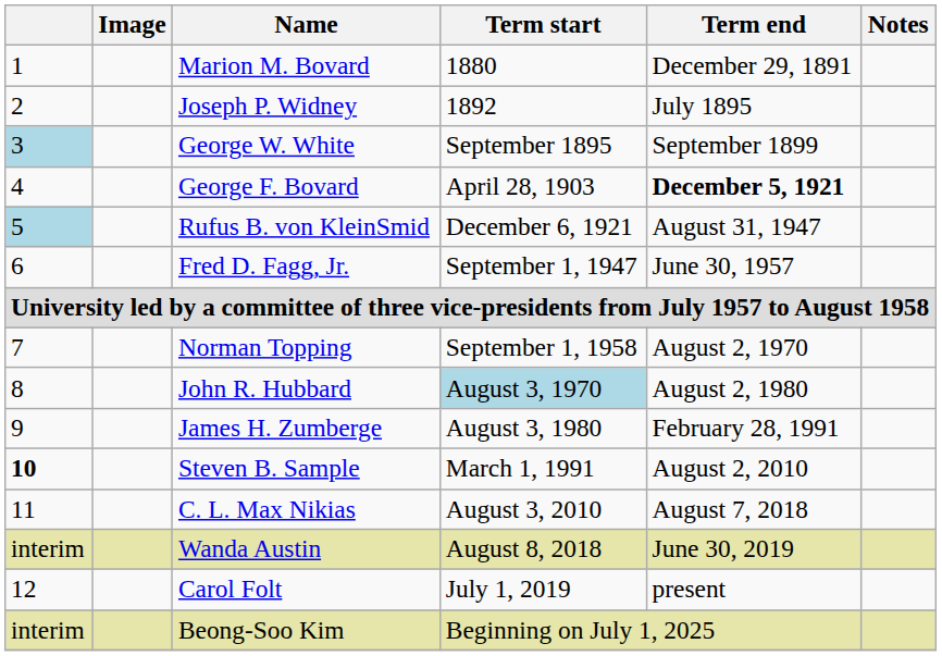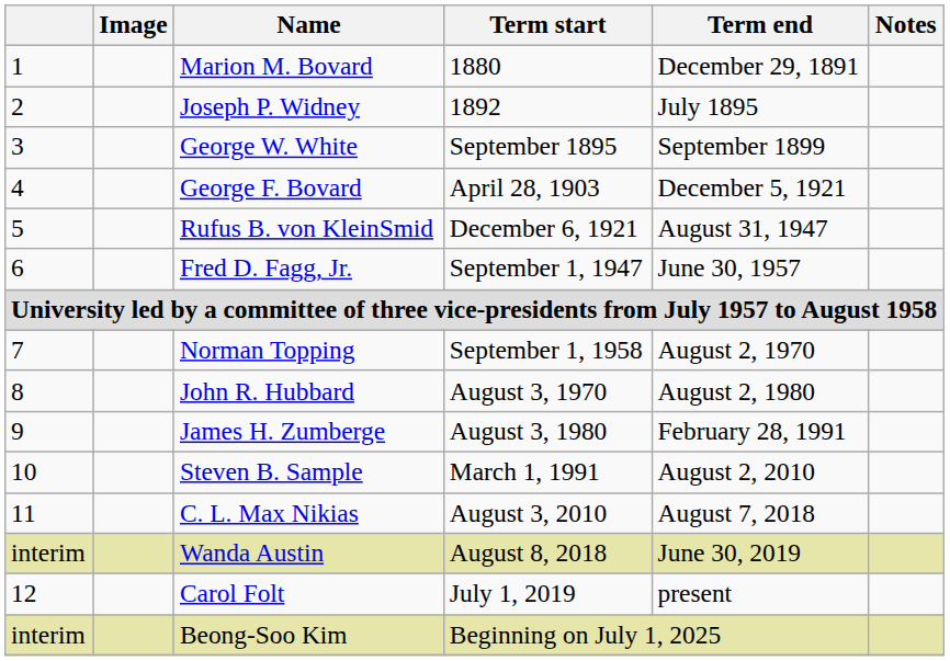George W. White | column 1: lightblue background -> no background
George F. Bovard | Term end: bold -> normal
Rufus B. von KleinSmid | column 1: lightblue background -> no background
John R. Hubbard | Term start: lightblue background -> no background
Steven B. Sample | column 1: bold -> normal
